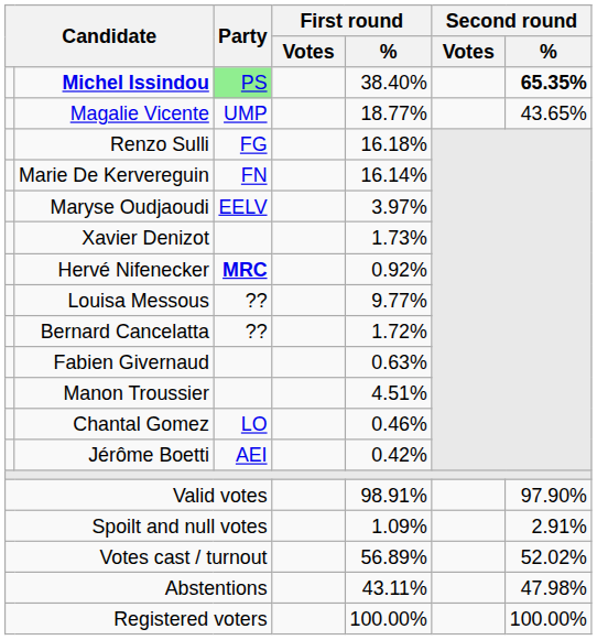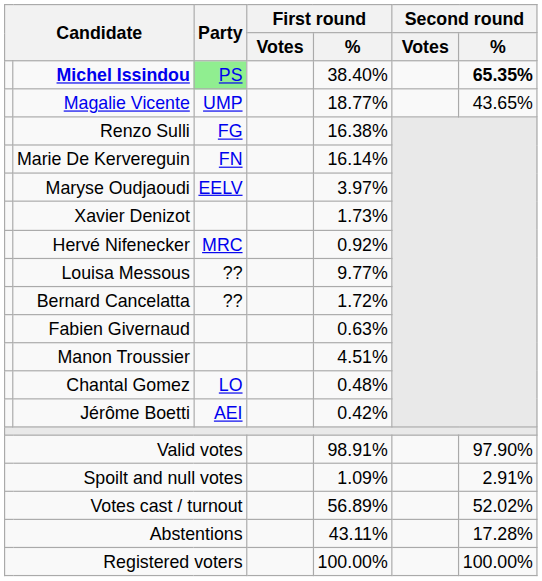Renzo Sulli | First round / %: 16.18% -> 16.38%
Hervé Nifenecker | Party: bold -> normal
Chantal Gomez | First round / %: 0.46% -> 0.48%
Abstentions | Second round / %: 47.98% -> 17.28%
